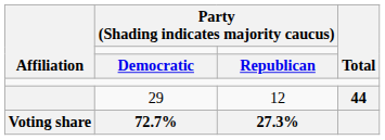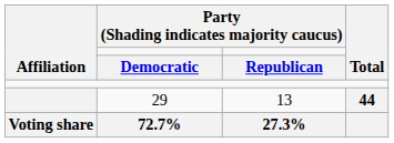44 | column 3: 12 -> 13
